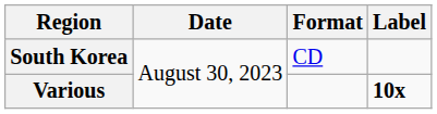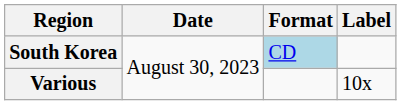South Korea | Format: no background -> lightblue background
Various | Label: bold -> normal
